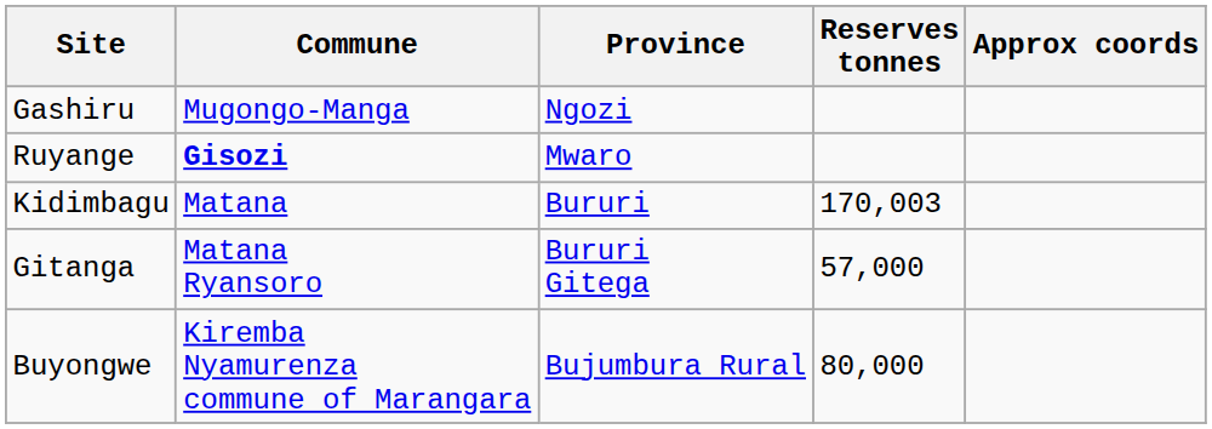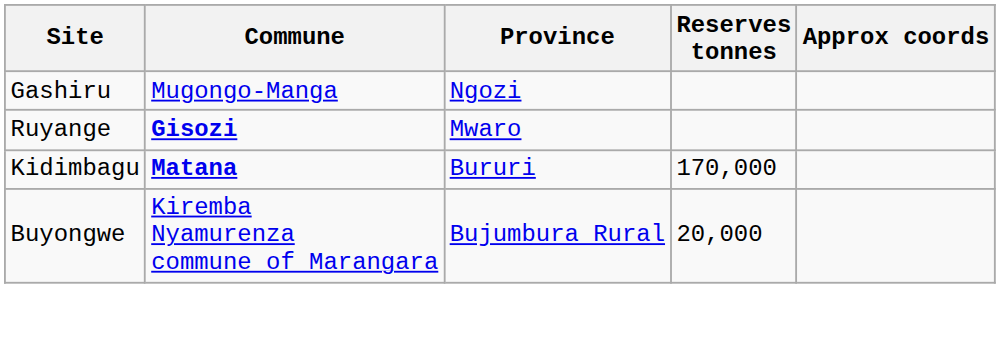Kidimbagu | Commune: normal -> bold
Kidimbagu | Reserves tonnes: 170,003 -> 170,000
- row: Gitanga | Matana Ryansoro | Bururi Gitega | 57,000
Buyongwe | Reserves tonnes: 80,000 -> 20,000
